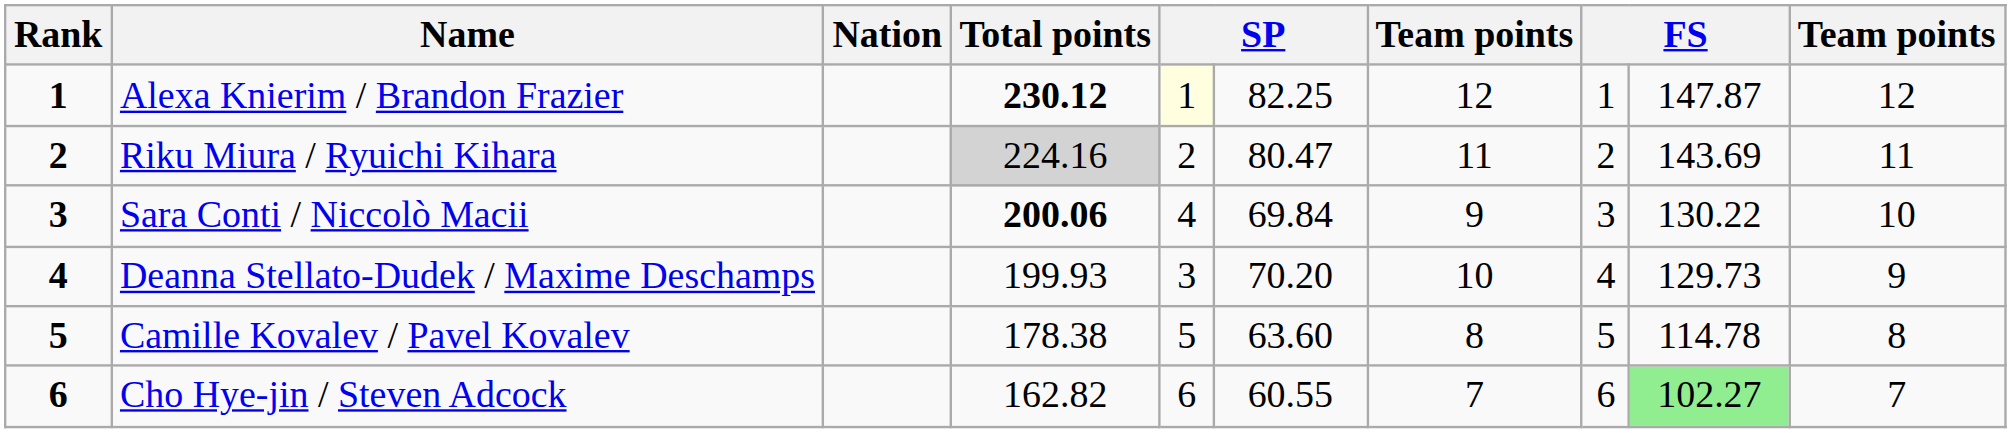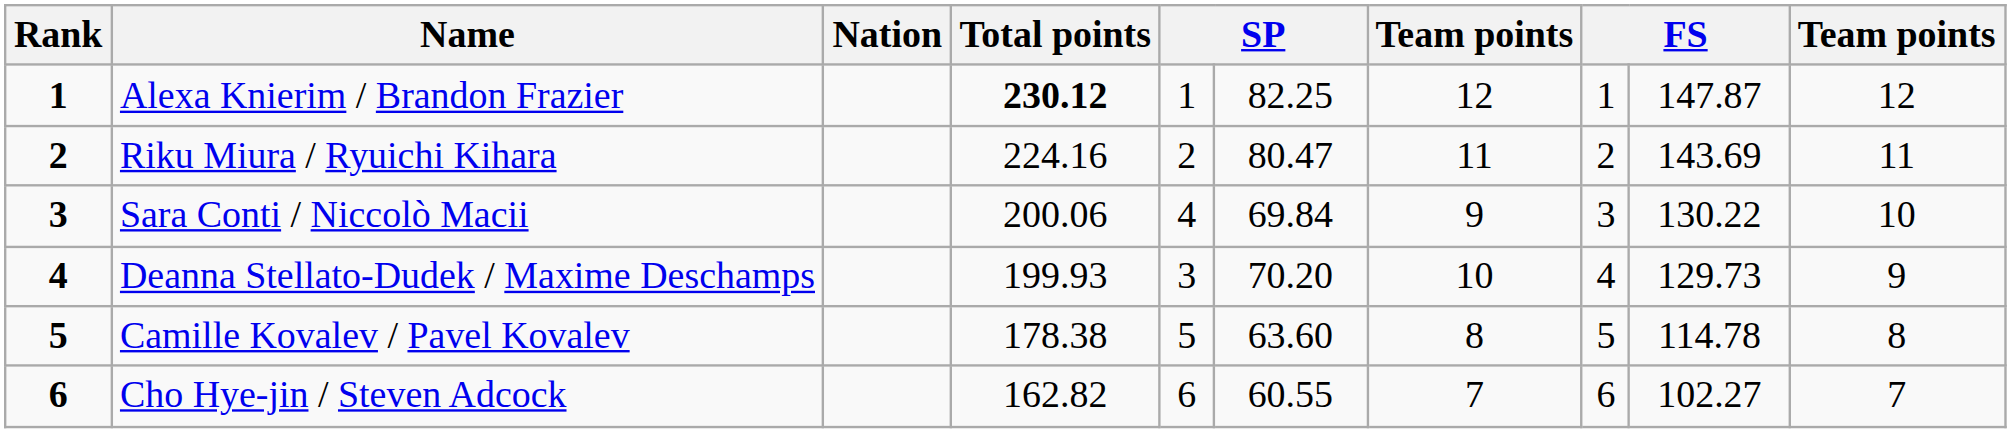Alexa Knierim / Brandon Frazier | column 5: lightyellow background -> no background
Riku Miura / Ryuichi Kihara | Total points: lightgrey background -> no background
Sara Conti / Niccolò Macii | Total points: bold -> normal
Cho Hye-jin / Steven Adcock | column 9: lightgreen background -> no background
